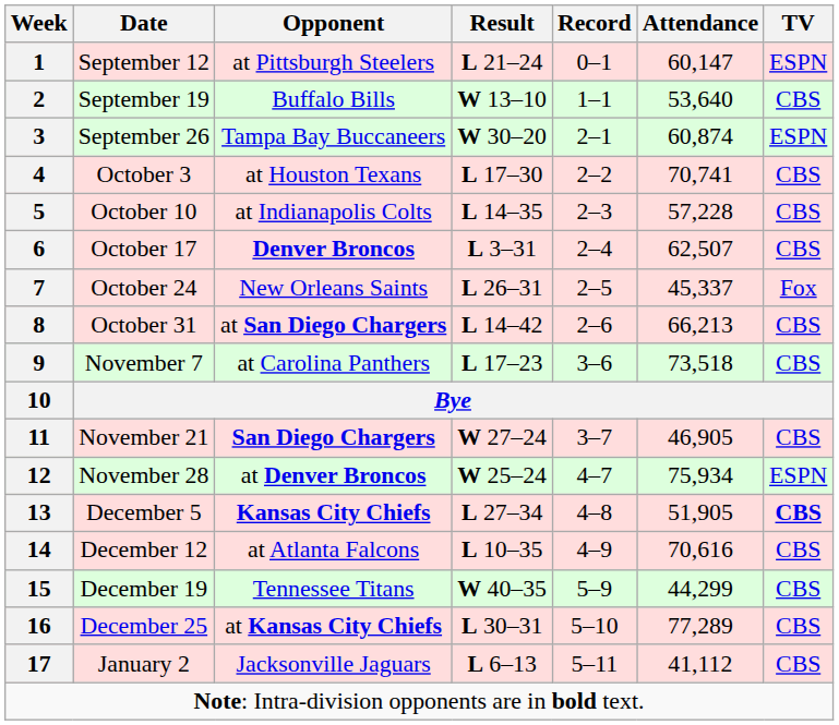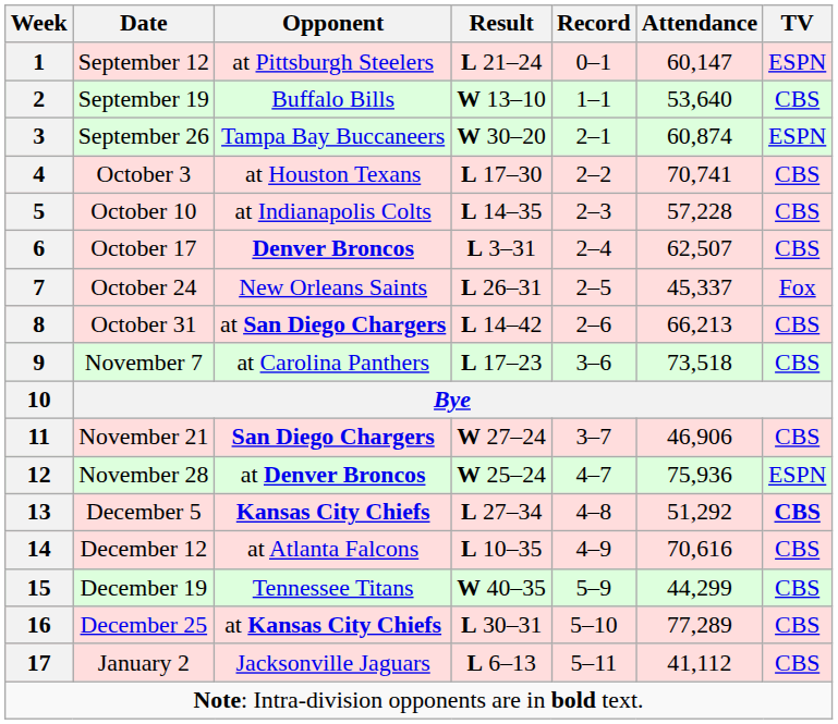11 | Attendance: 46,905 -> 46,906
12 | Attendance: 75,934 -> 75,936
13 | Attendance: 51,905 -> 51,292
